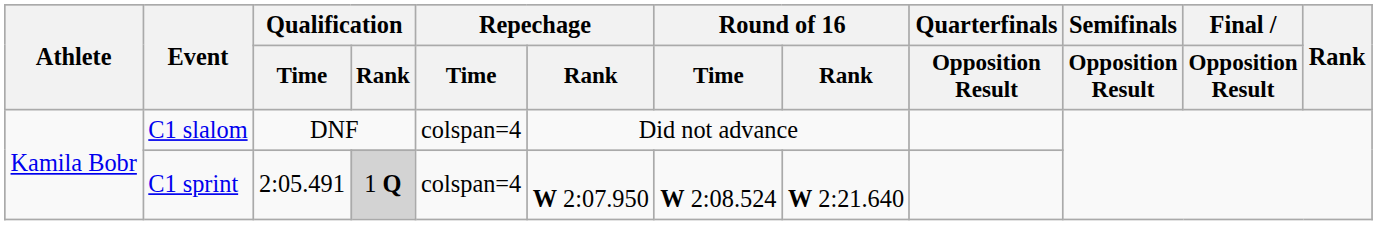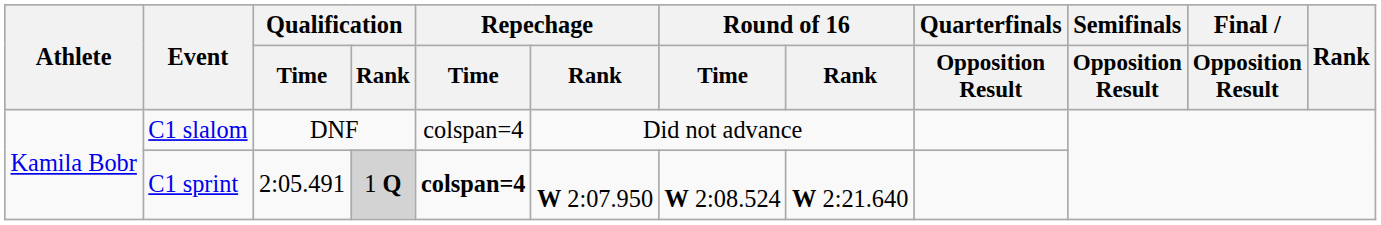C1 sprint | Repechage / Time: normal -> bold
